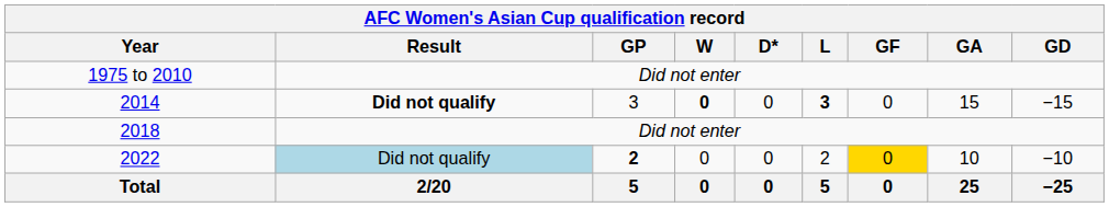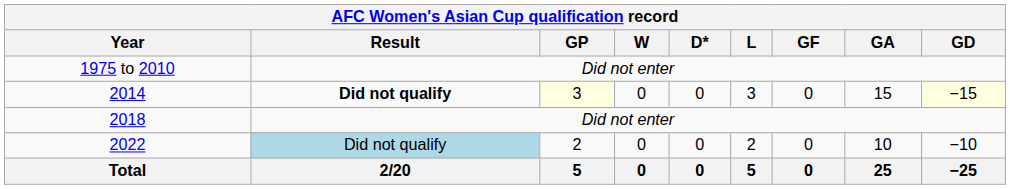2014 | GP: no background -> lightyellow background
2014 | W: bold -> normal
2014 | L: bold -> normal
2014 | GD: no background -> lightyellow background
2022 | GP: bold -> normal
2022 | GF: gold background -> no background
